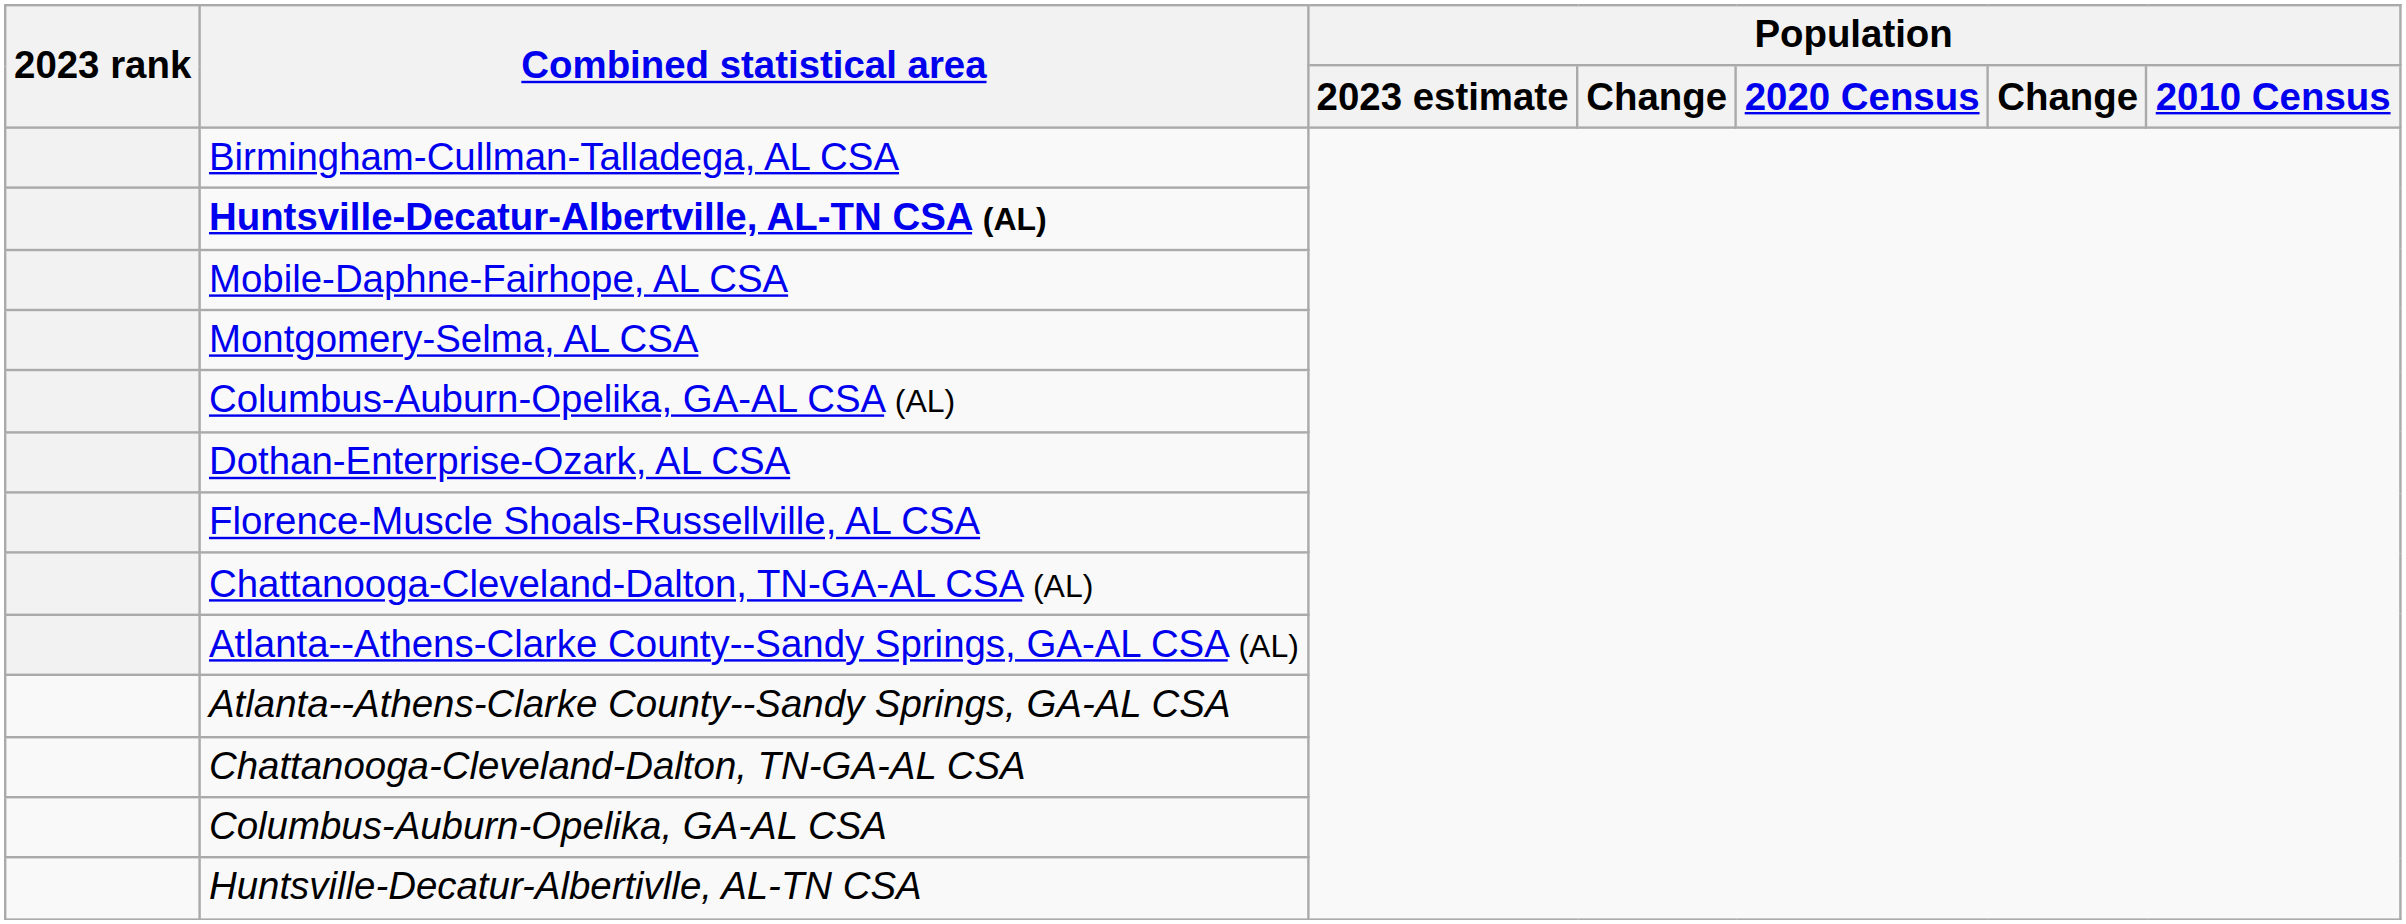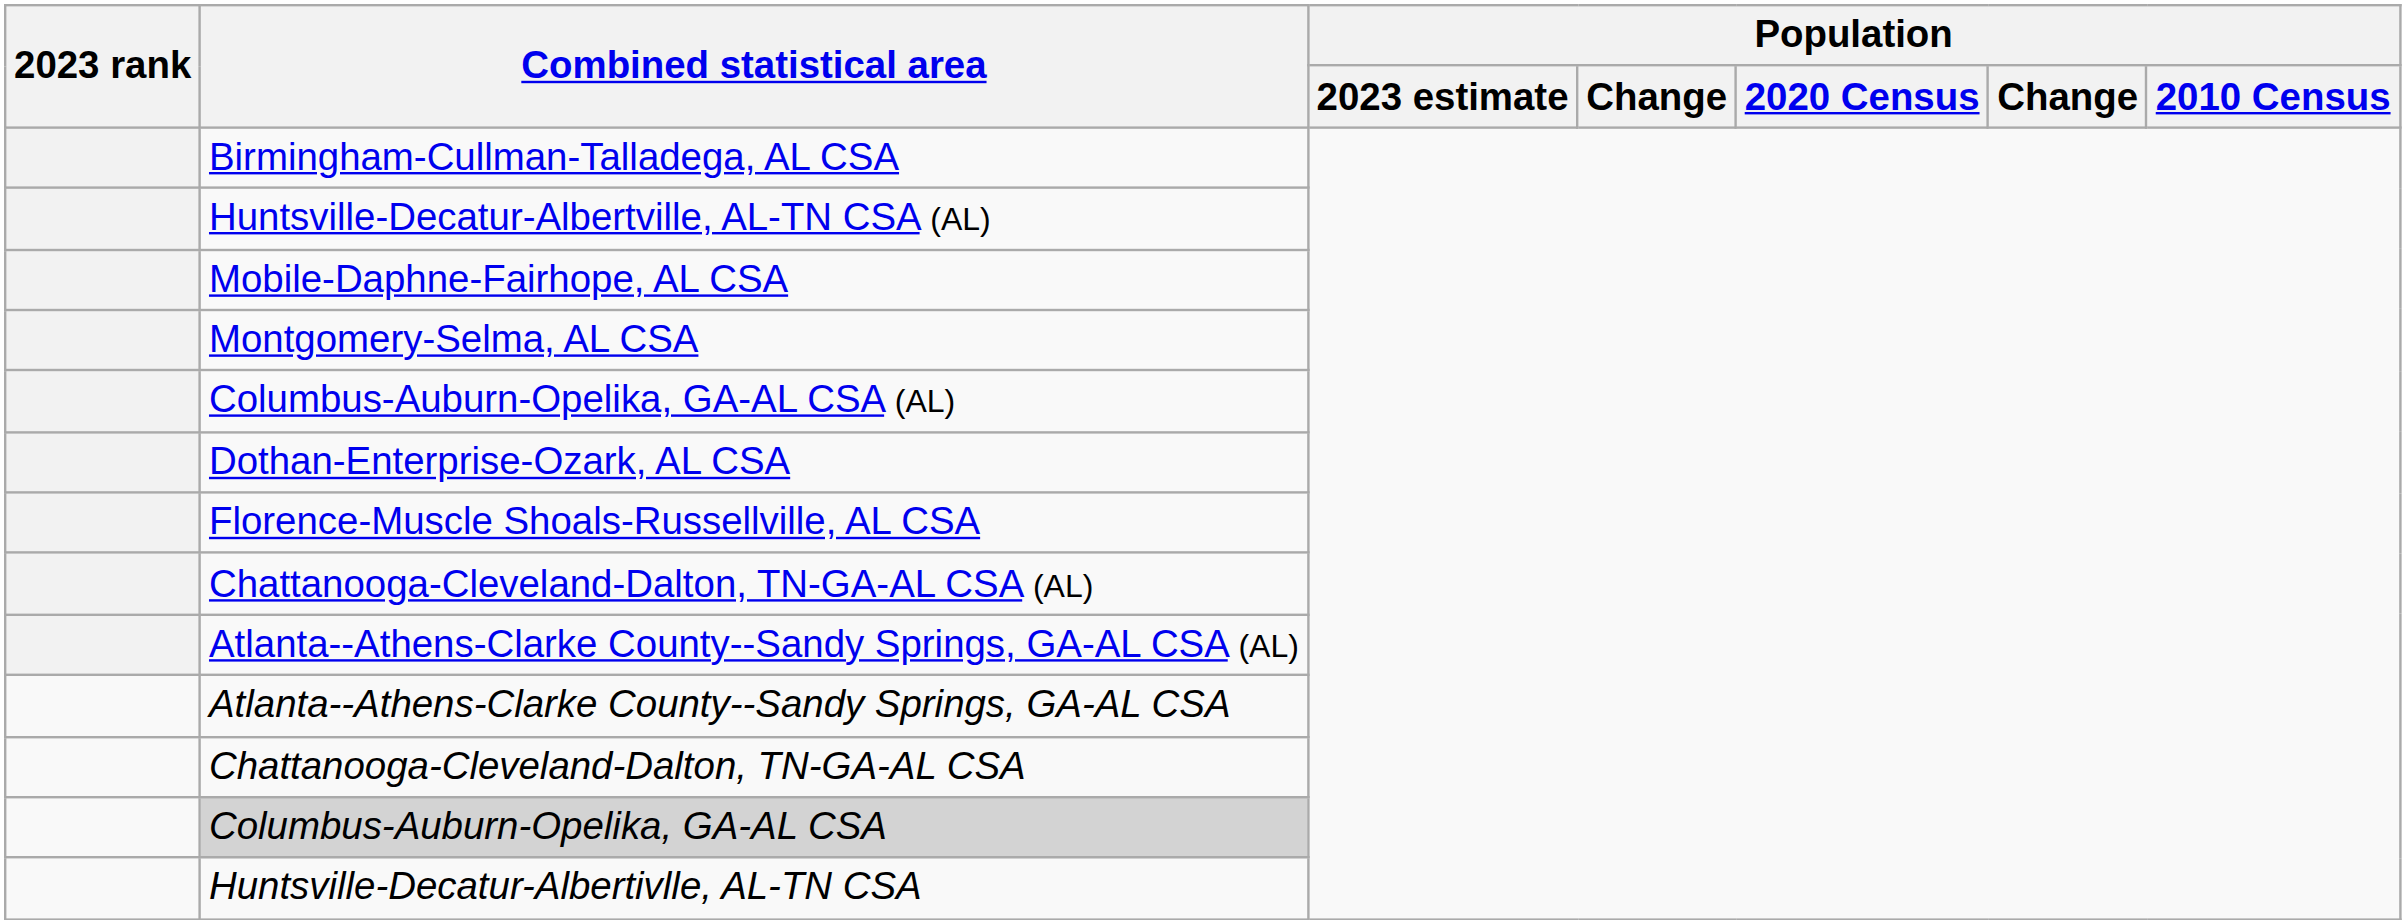Huntsville-Decatur-Albertville, AL-TN CSA (AL) | Combined statistical area: bold -> normal
Columbus-Auburn-Opelika, GA-AL CSA | Combined statistical area: no background -> lightgrey background
